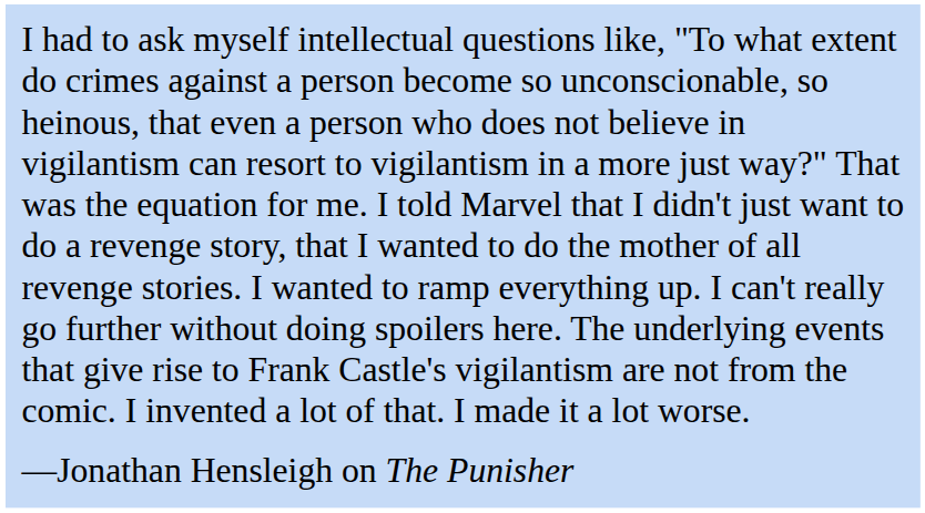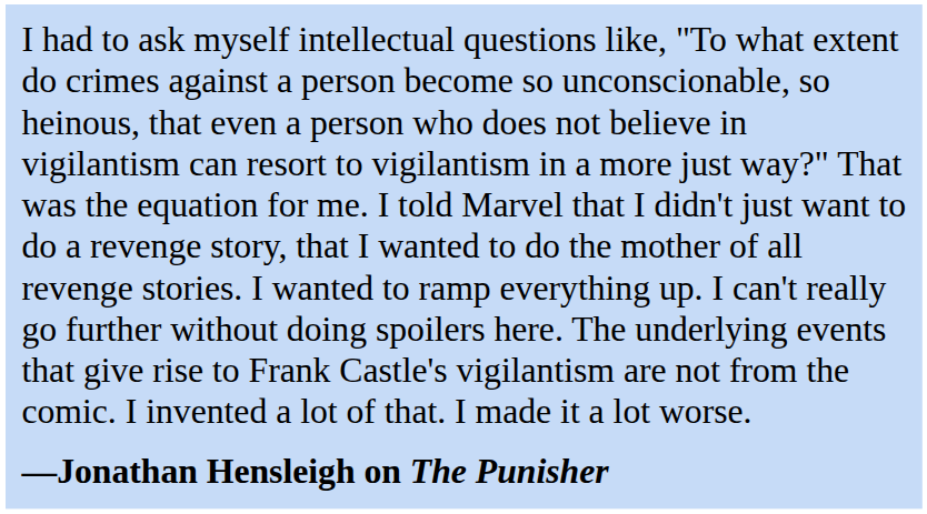row 2 | column 1: normal -> bold
